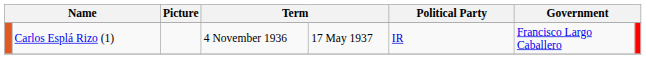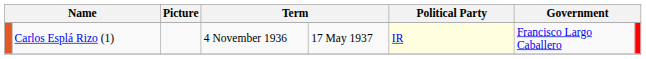Carlos Esplá Rizo (1) | Political Party: no background -> lightyellow background
